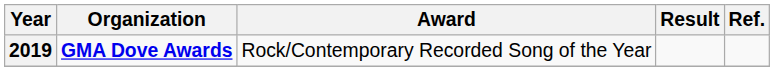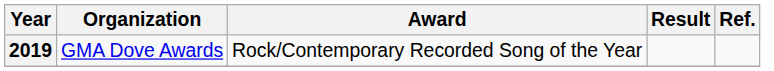2019 | Organization: bold -> normal
